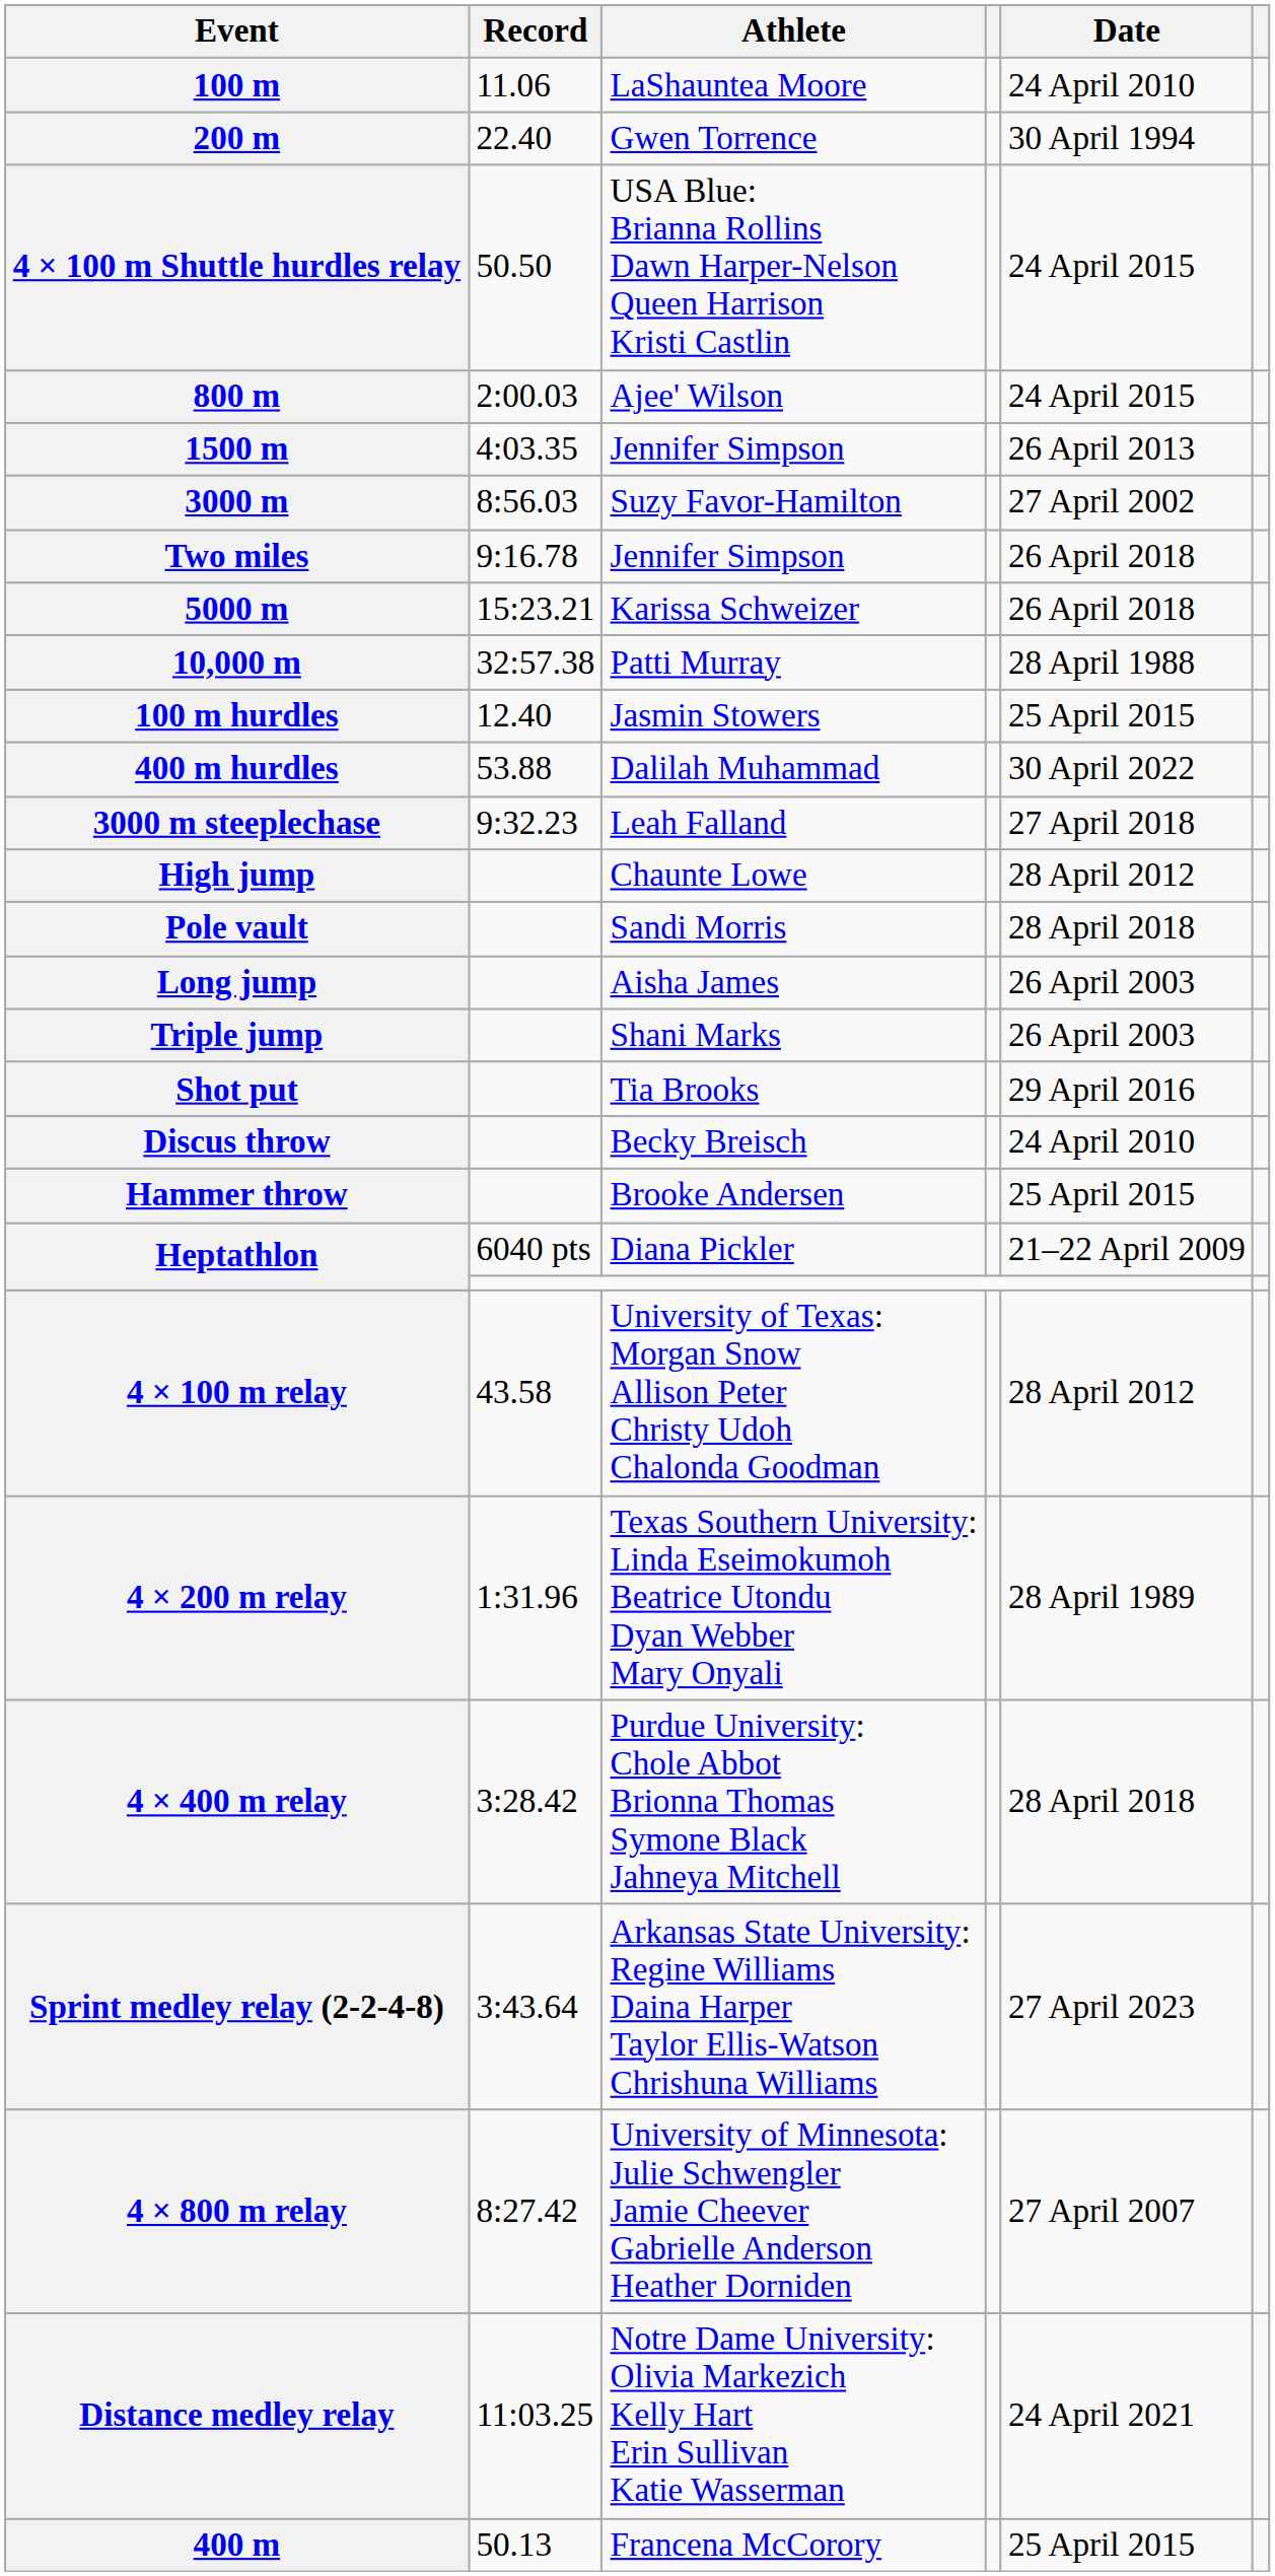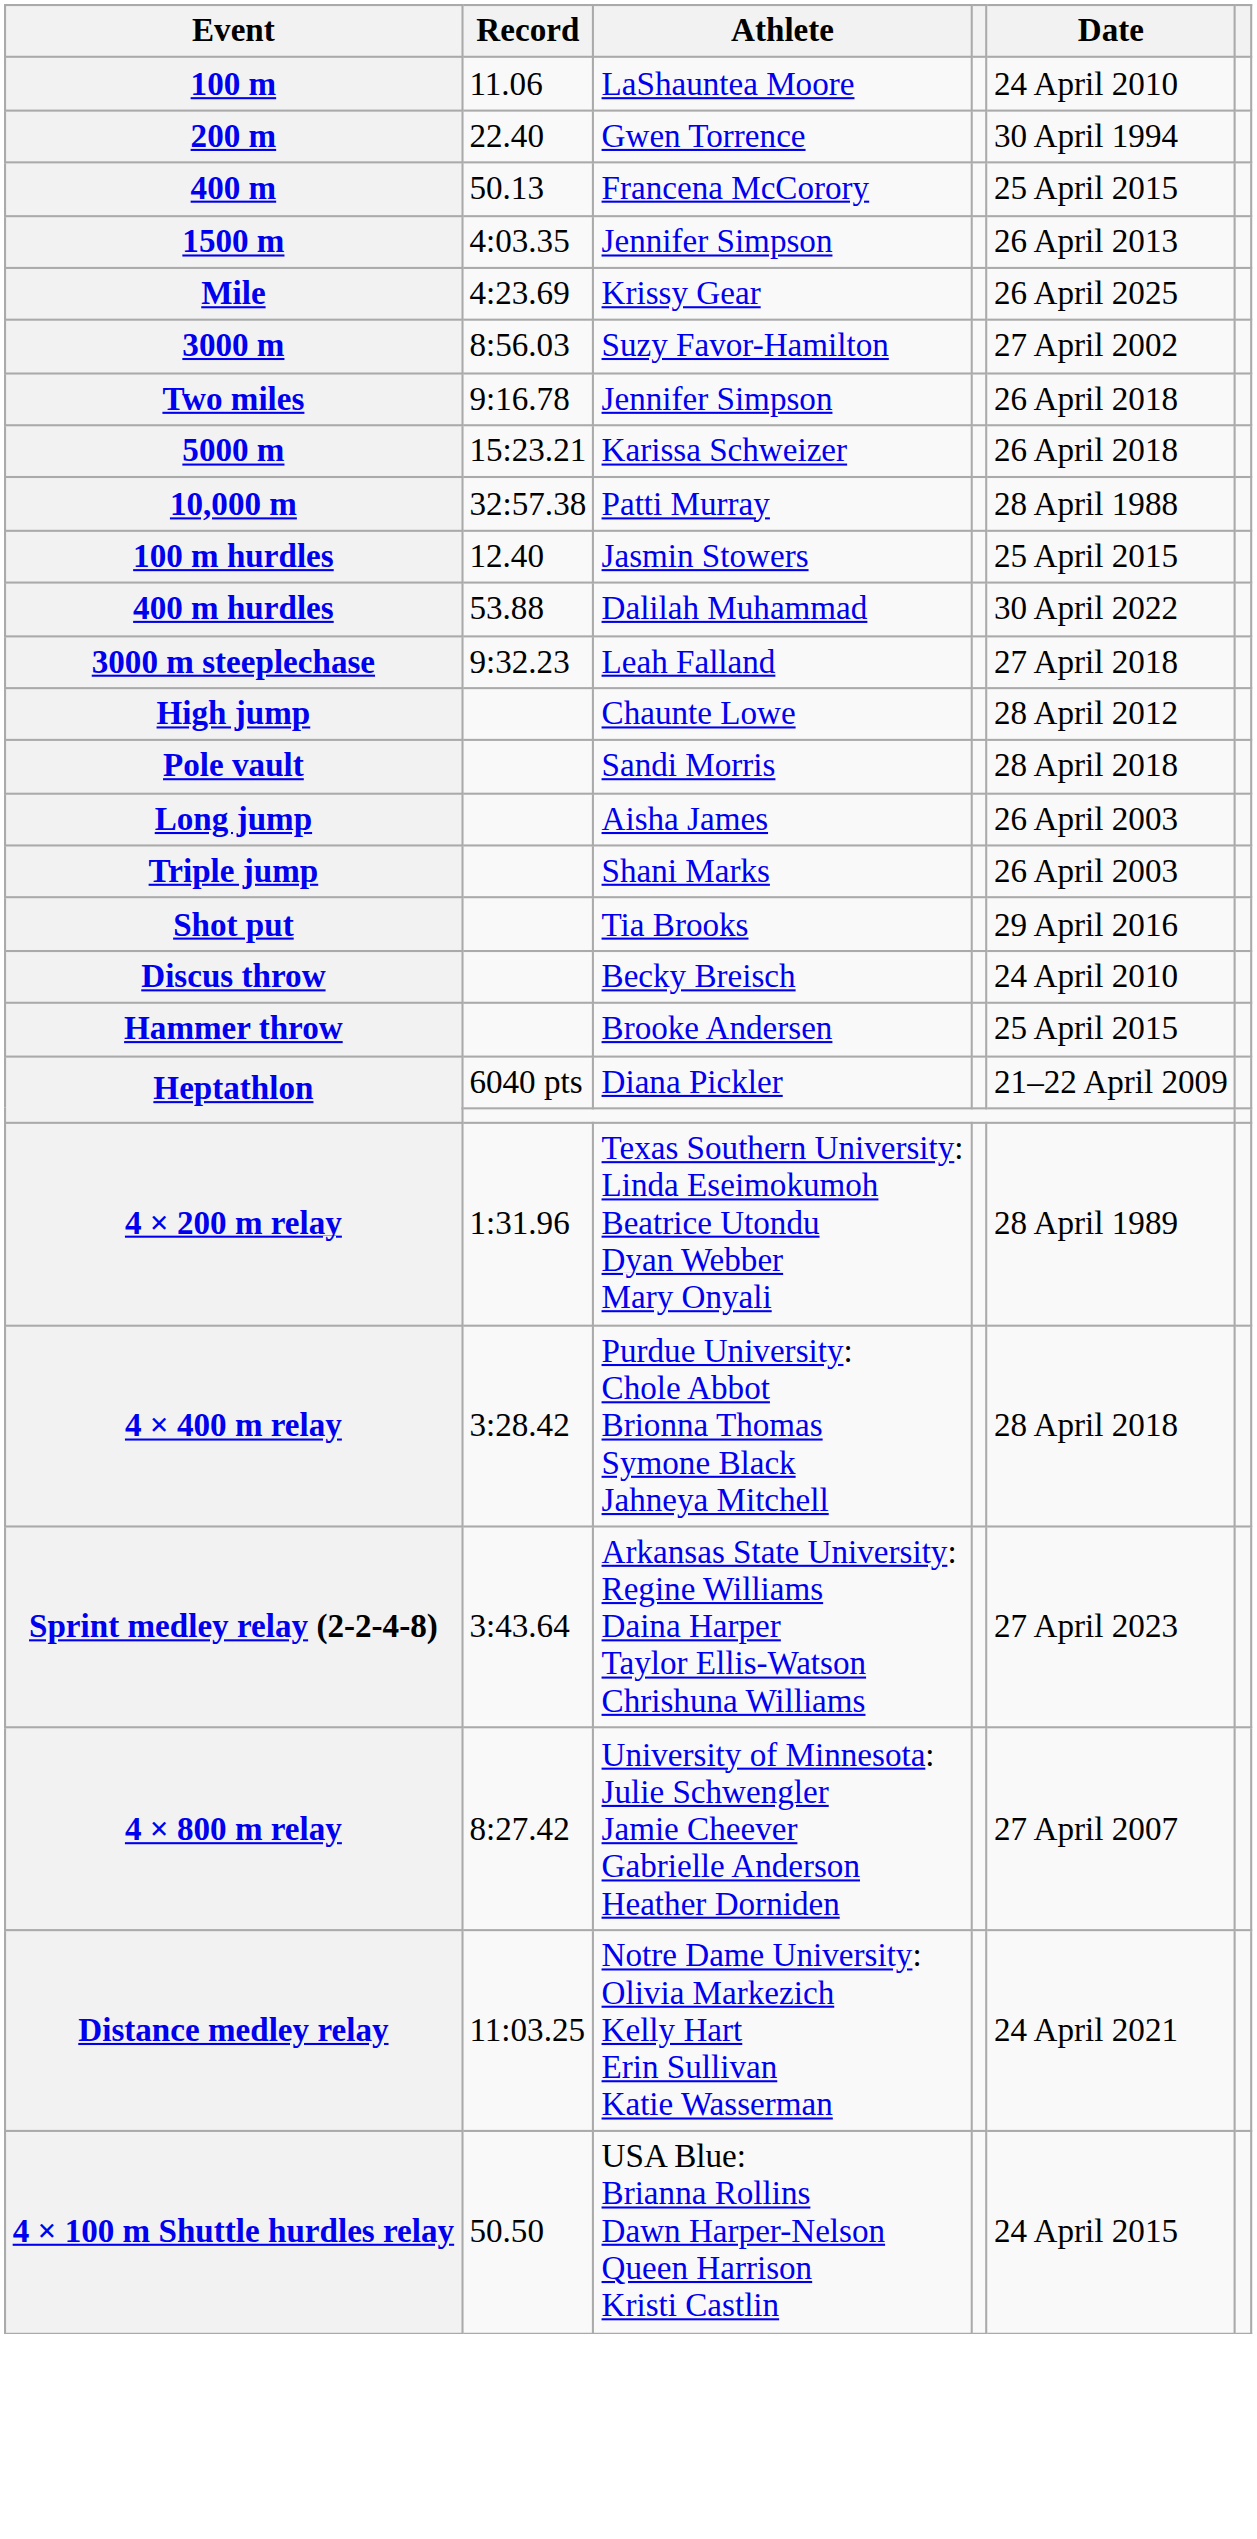rows swapped: 400 m <-> 4 × 100 m Shuttle hurdles relay
- row: 800 m | 2:00.03 | Ajee' Wilson | 24 April 2015
+ row: Mile | 4:23.69 | Krissy Gear | 26 April 2025
- row: 4 × 100 m relay | 43.58 | University of Texas: Morgan Snow Allison Peter Christy Udoh Chalonda Goodman | 28 April 2012
